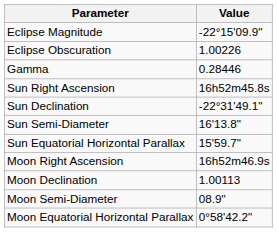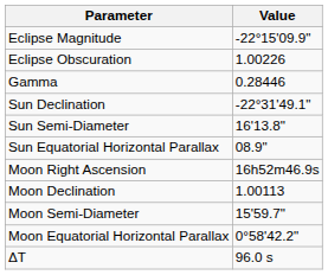- row: Sun Right Ascension | 16h52m45.8s
Sun Equatorial Horizontal Parallax | Value: 15'59.7" -> 08.9"
Moon Semi-Diameter | Value: 08.9" -> 15'59.7"
+ row: ΔT | 96.0 s
